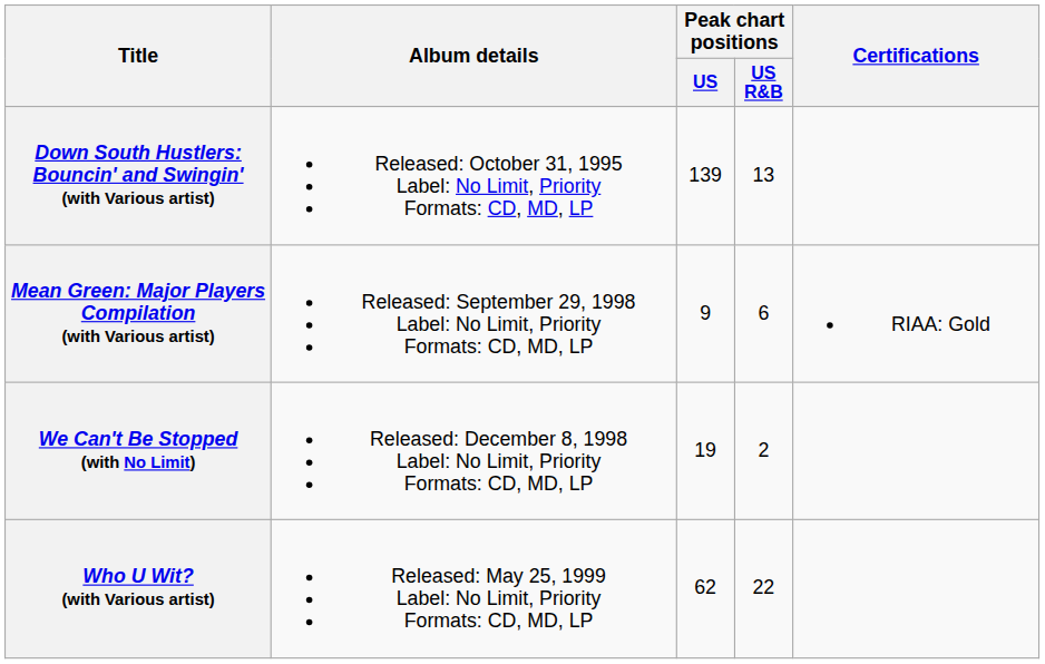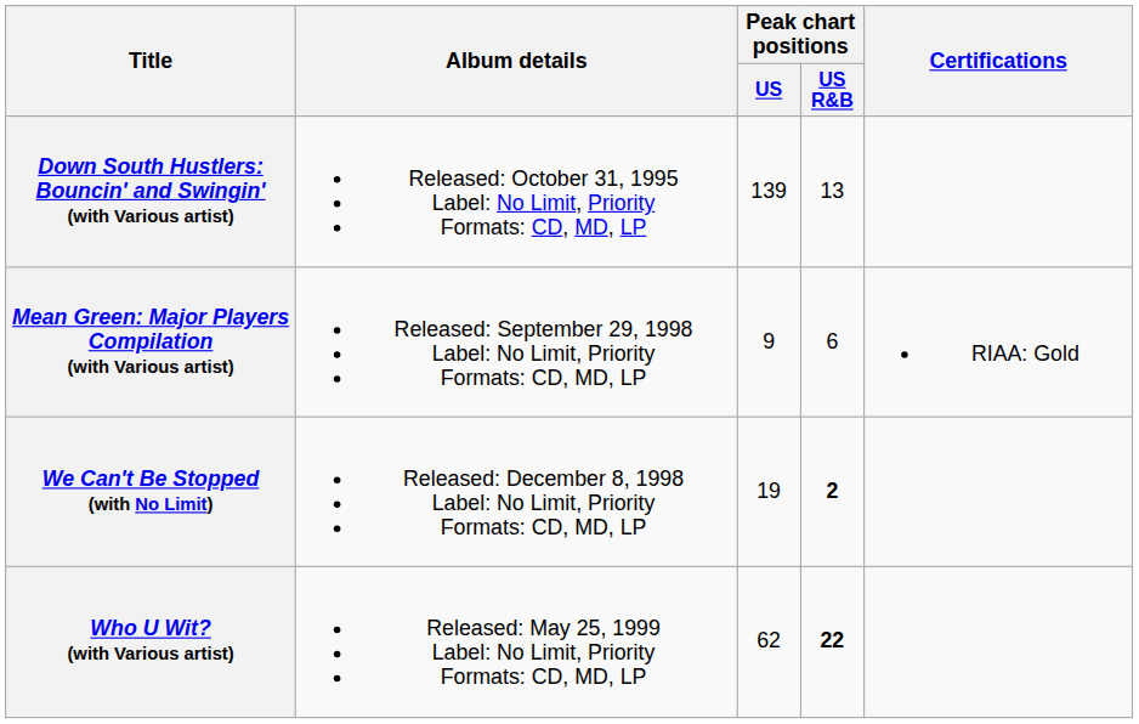We Can't Be Stopped (with No Limit) | Peak chart positions / US R&B: normal -> bold
Who U Wit? (with Various artist) | Peak chart positions / US R&B: normal -> bold
